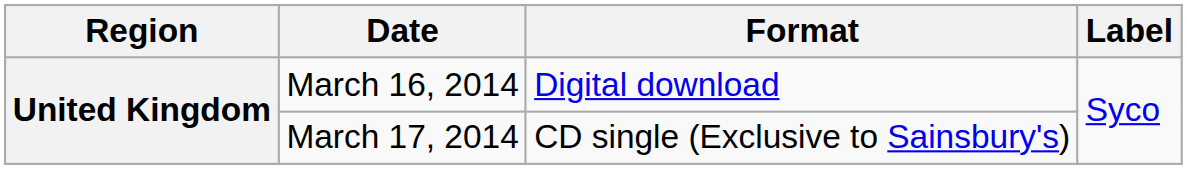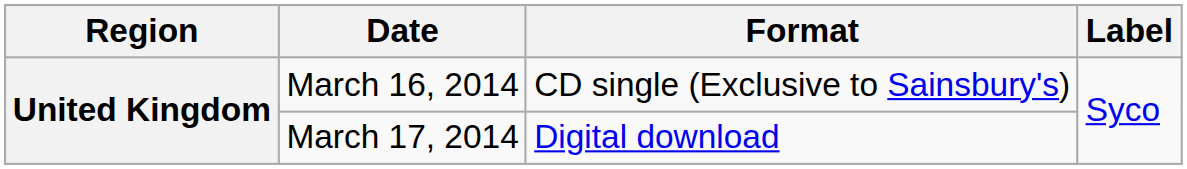March 16, 2014 | Format: Digital download -> CD single (Exclusive to Sainsbury's)
March 17, 2014 | Format: CD single (Exclusive to Sainsbury's) -> Digital download
